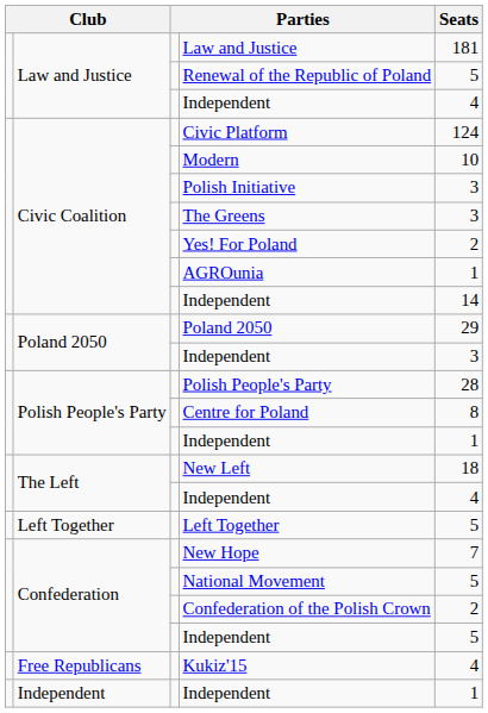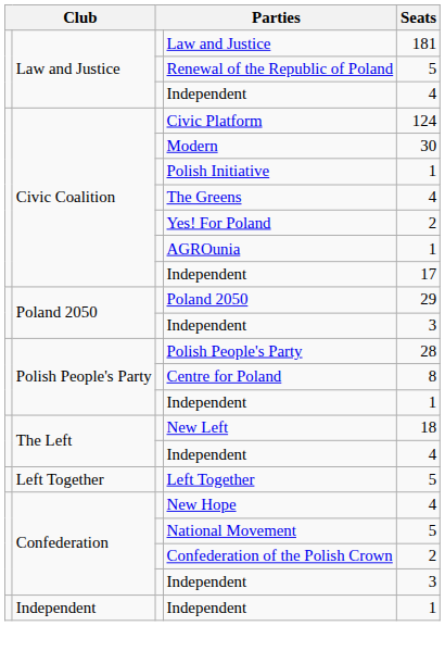Modern | Seats: 10 -> 30
Polish Initiative | Seats: 3 -> 1
The Greens | Seats: 3 -> 4
Civic Coalition / Independent | Seats: 14 -> 17
New Hope | Seats: 7 -> 4
Confederation / Independent | Seats: 5 -> 3
- row: Free Republicans | Kukiz'15 | 4
